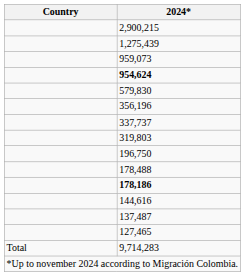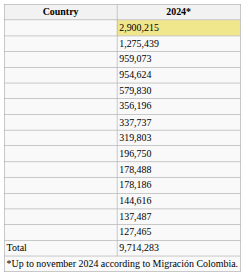2,900,215 | 2024*: no background -> khaki background
954,624 | 2024*: bold -> normal
178,186 | 2024*: bold -> normal
